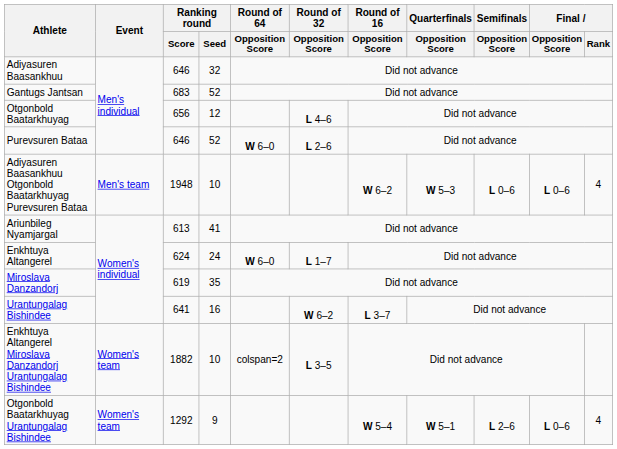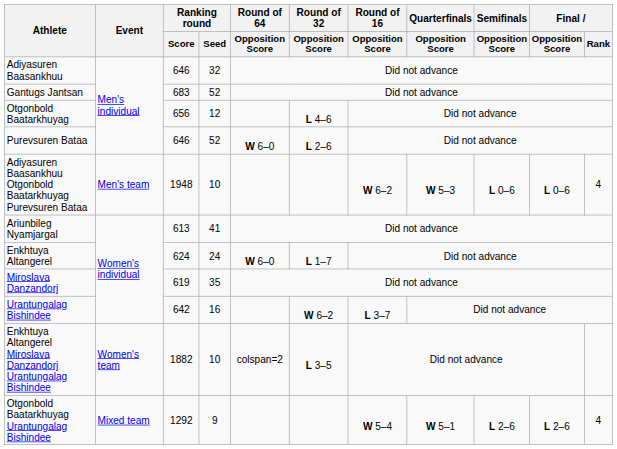Urantungalag Bishindee | Ranking round / Score: 641 -> 642
Otgonbold Baatarkhuyag Urantungalag Bishindee | Event: Women's team -> Mixed team
Otgonbold Baatarkhuyag Urantungalag Bishindee | Final / Opposition Score: L 0–6 -> L 2–6
